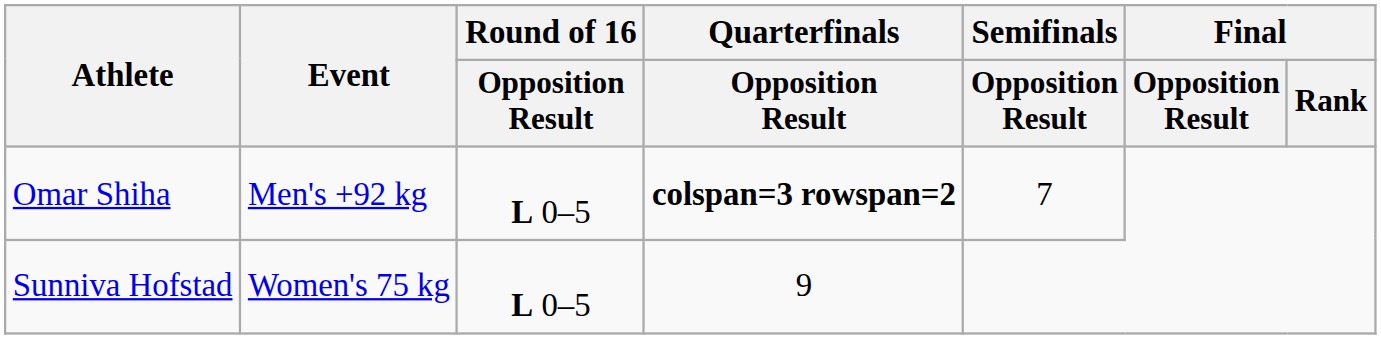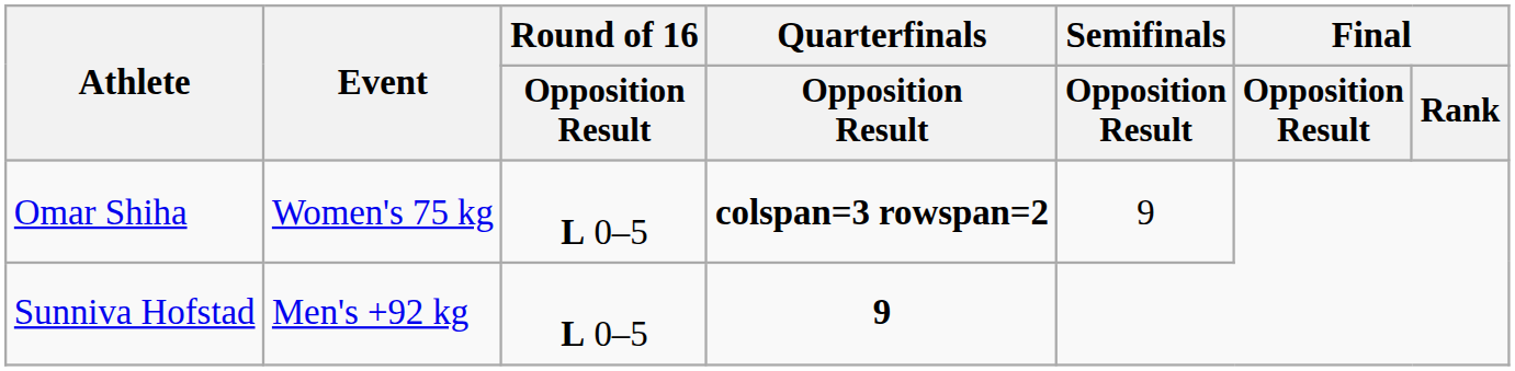Omar Shiha | Event: Men's +92 kg -> Women's 75 kg
Omar Shiha | Semifinals / Opposition Result: 7 -> 9
Sunniva Hofstad | Event: Women's 75 kg -> Men's +92 kg
Sunniva Hofstad | Quarterfinals / Opposition Result: normal -> bold
